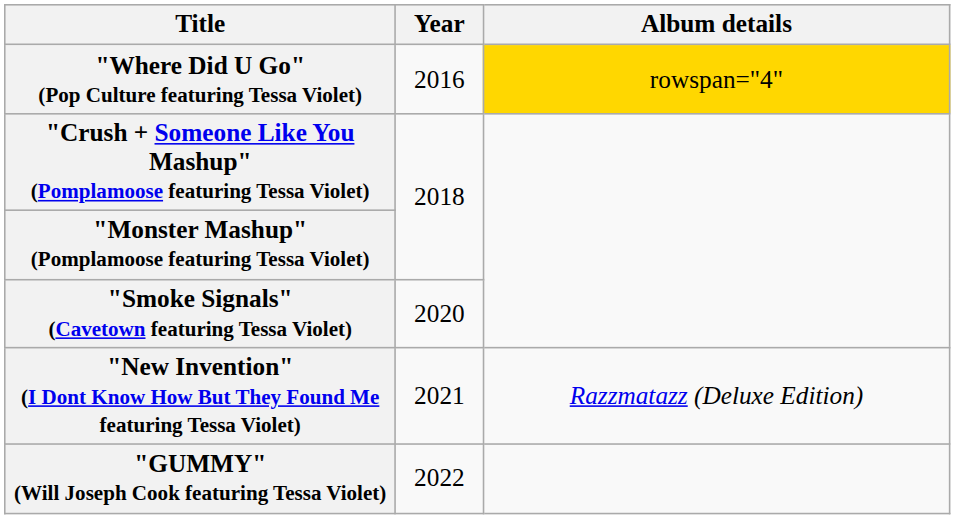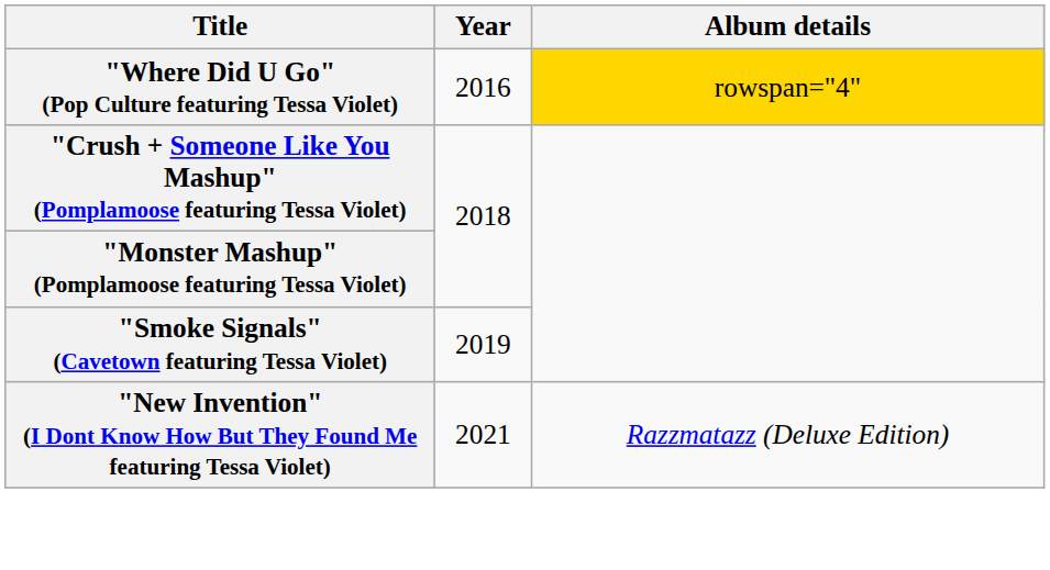"Smoke Signals" (Cavetown featuring Tessa Violet) | Year: 2020 -> 2019
- row: "GUMMY" (Will Joseph Cook featuring Tessa Violet) | 2022
